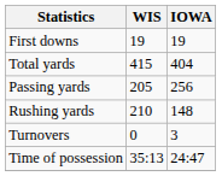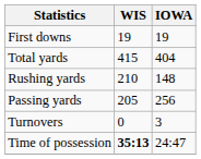rows swapped: Rushing yards <-> Passing yards
Time of possession | WIS: normal -> bold
